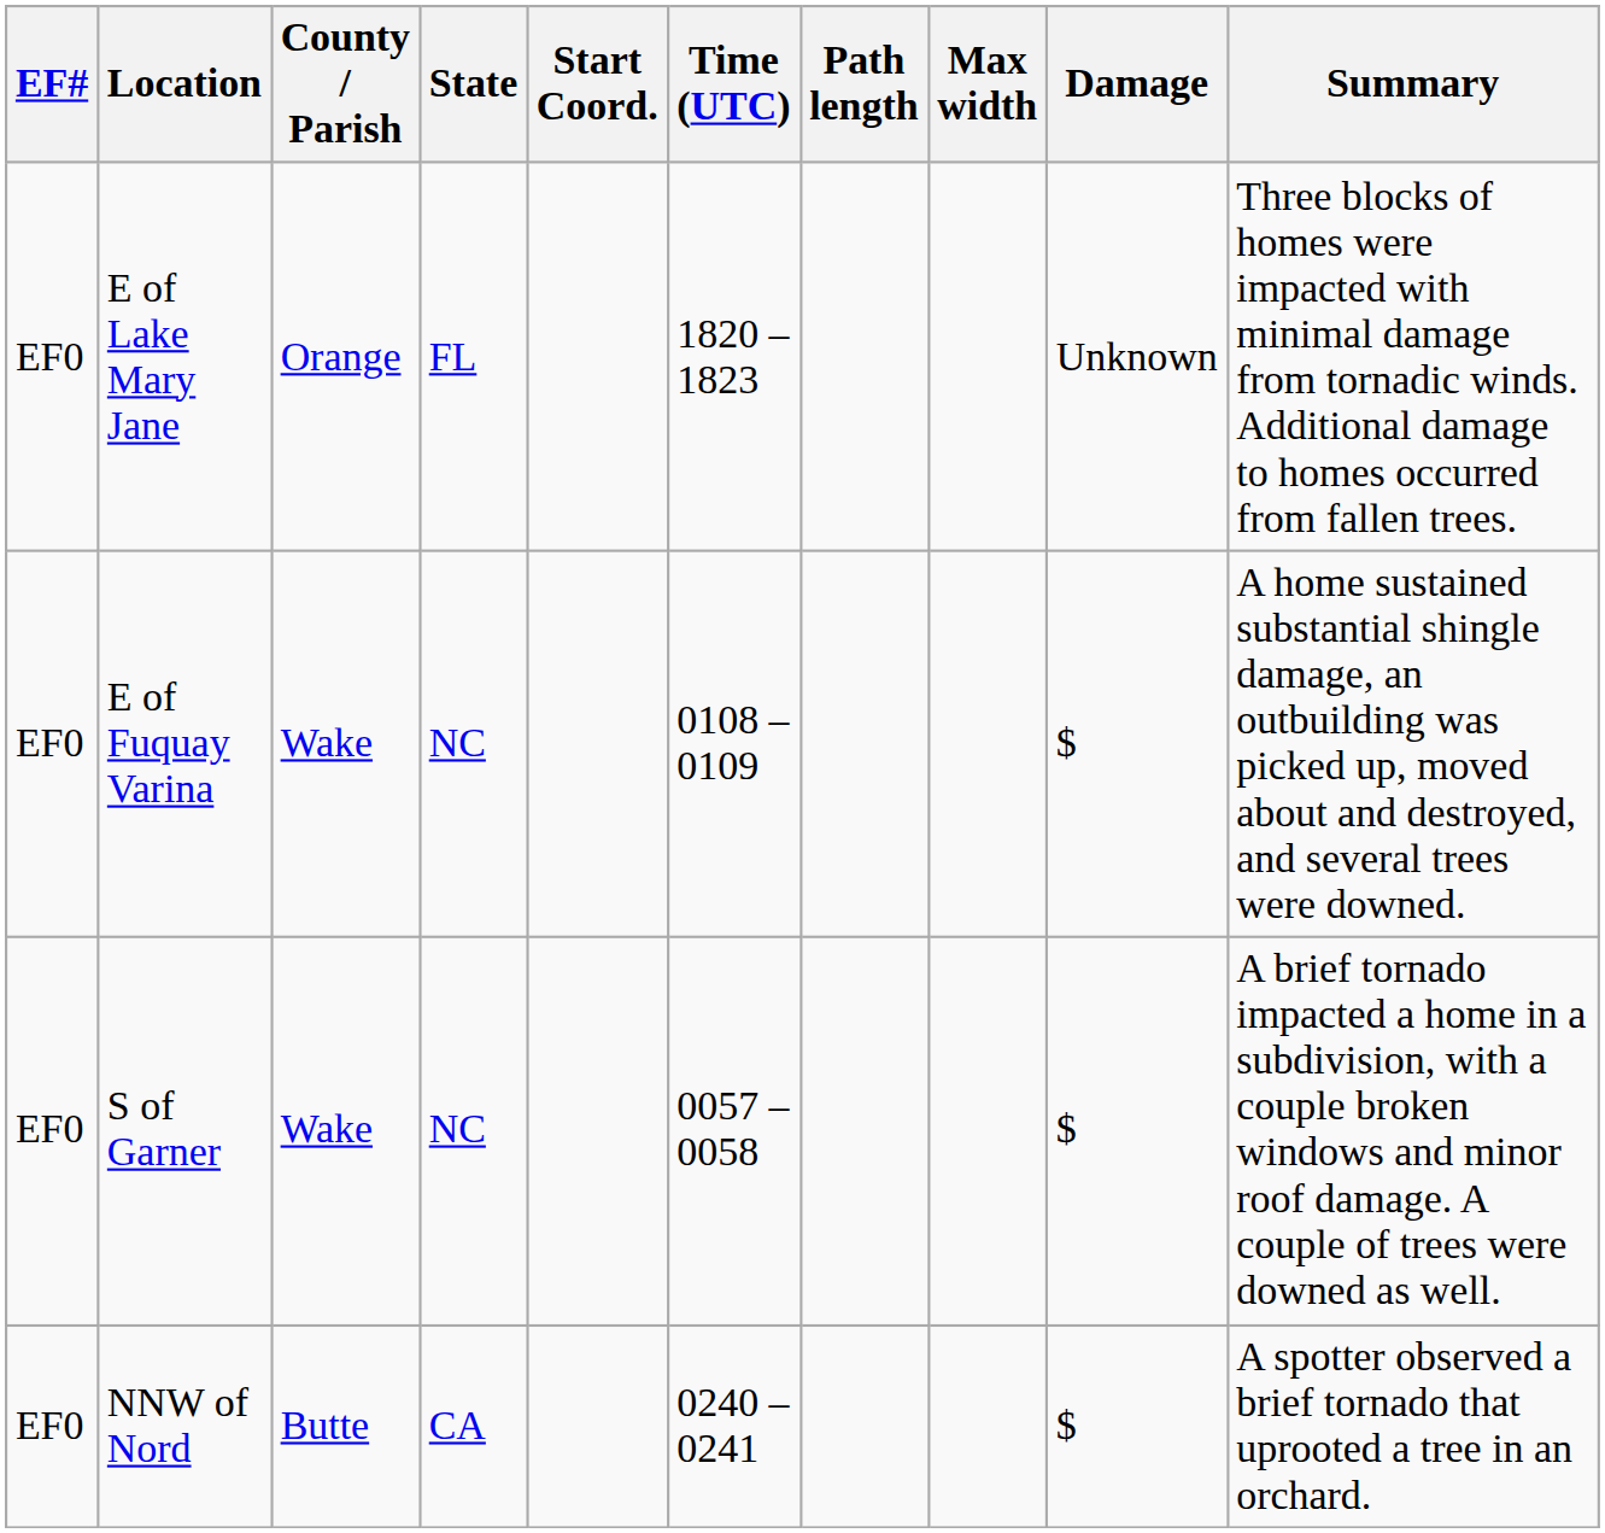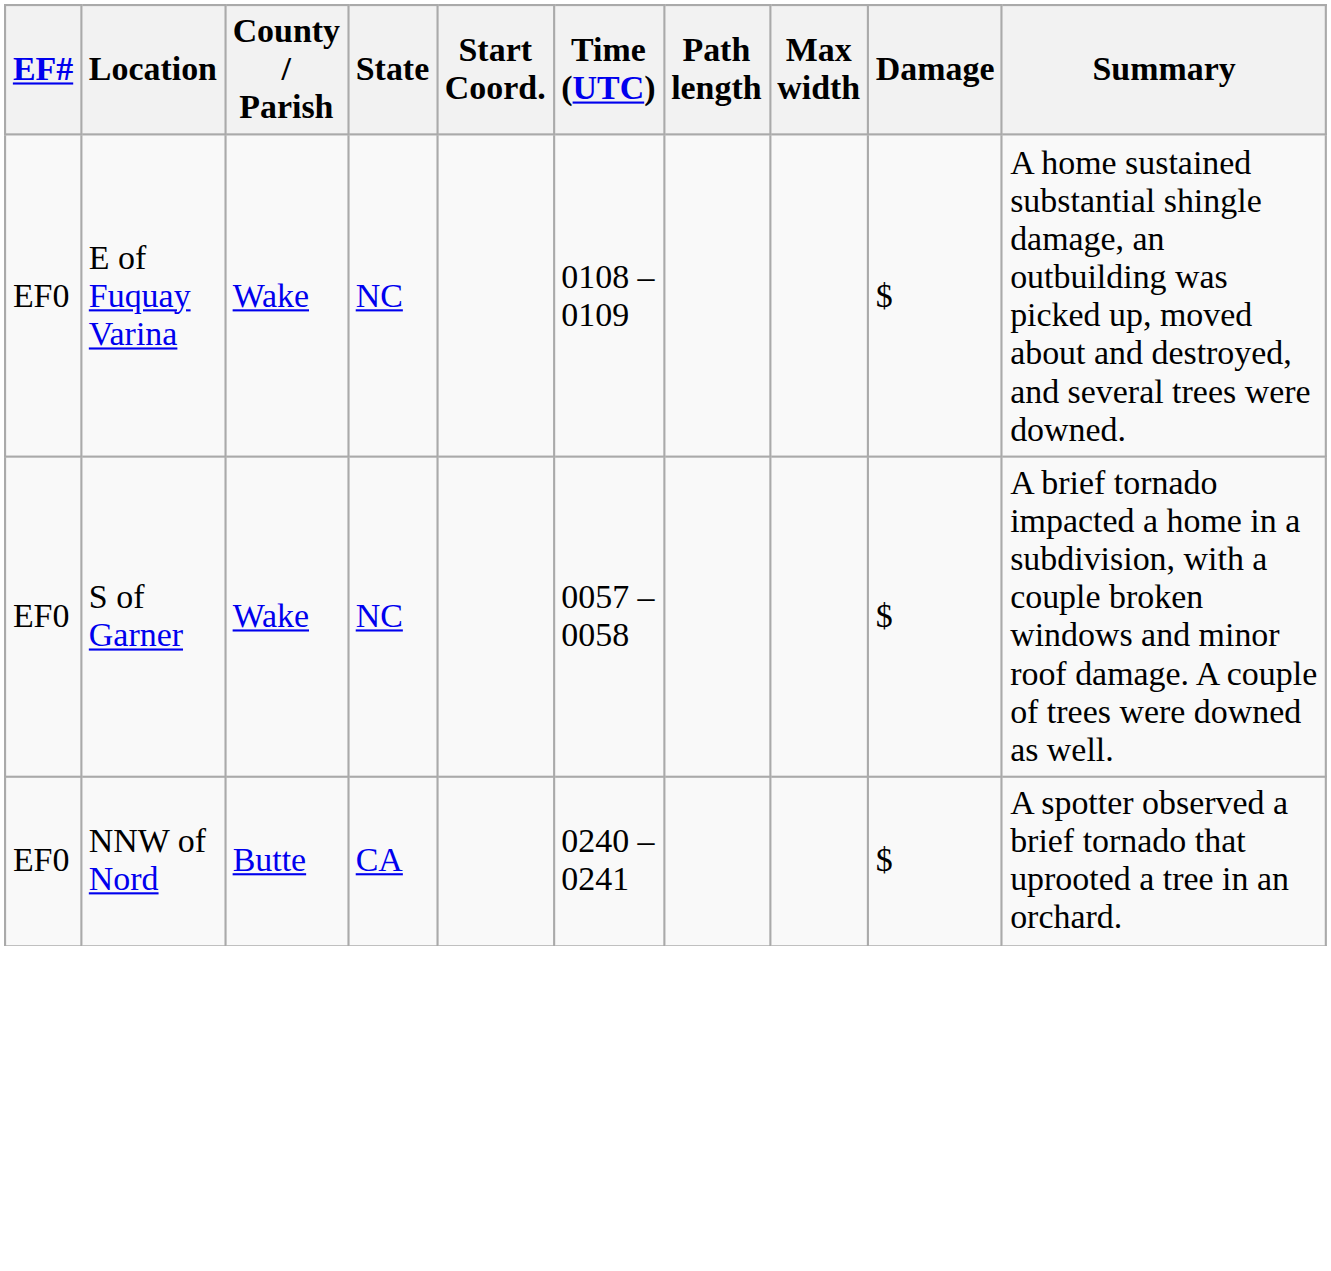- row: EF0 | E of Lake Mary Jane | Orange | FL | 1820 – 1823 | Unknown | Three blocks of homes were impacted with minimal damage from tornadic winds. Additional damage to homes occurred from fallen trees.
